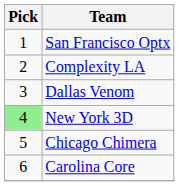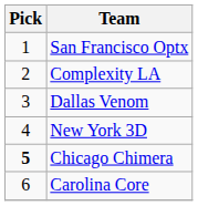New York 3D | Pick: lightgreen background -> no background
Chicago Chimera | Pick: normal -> bold
